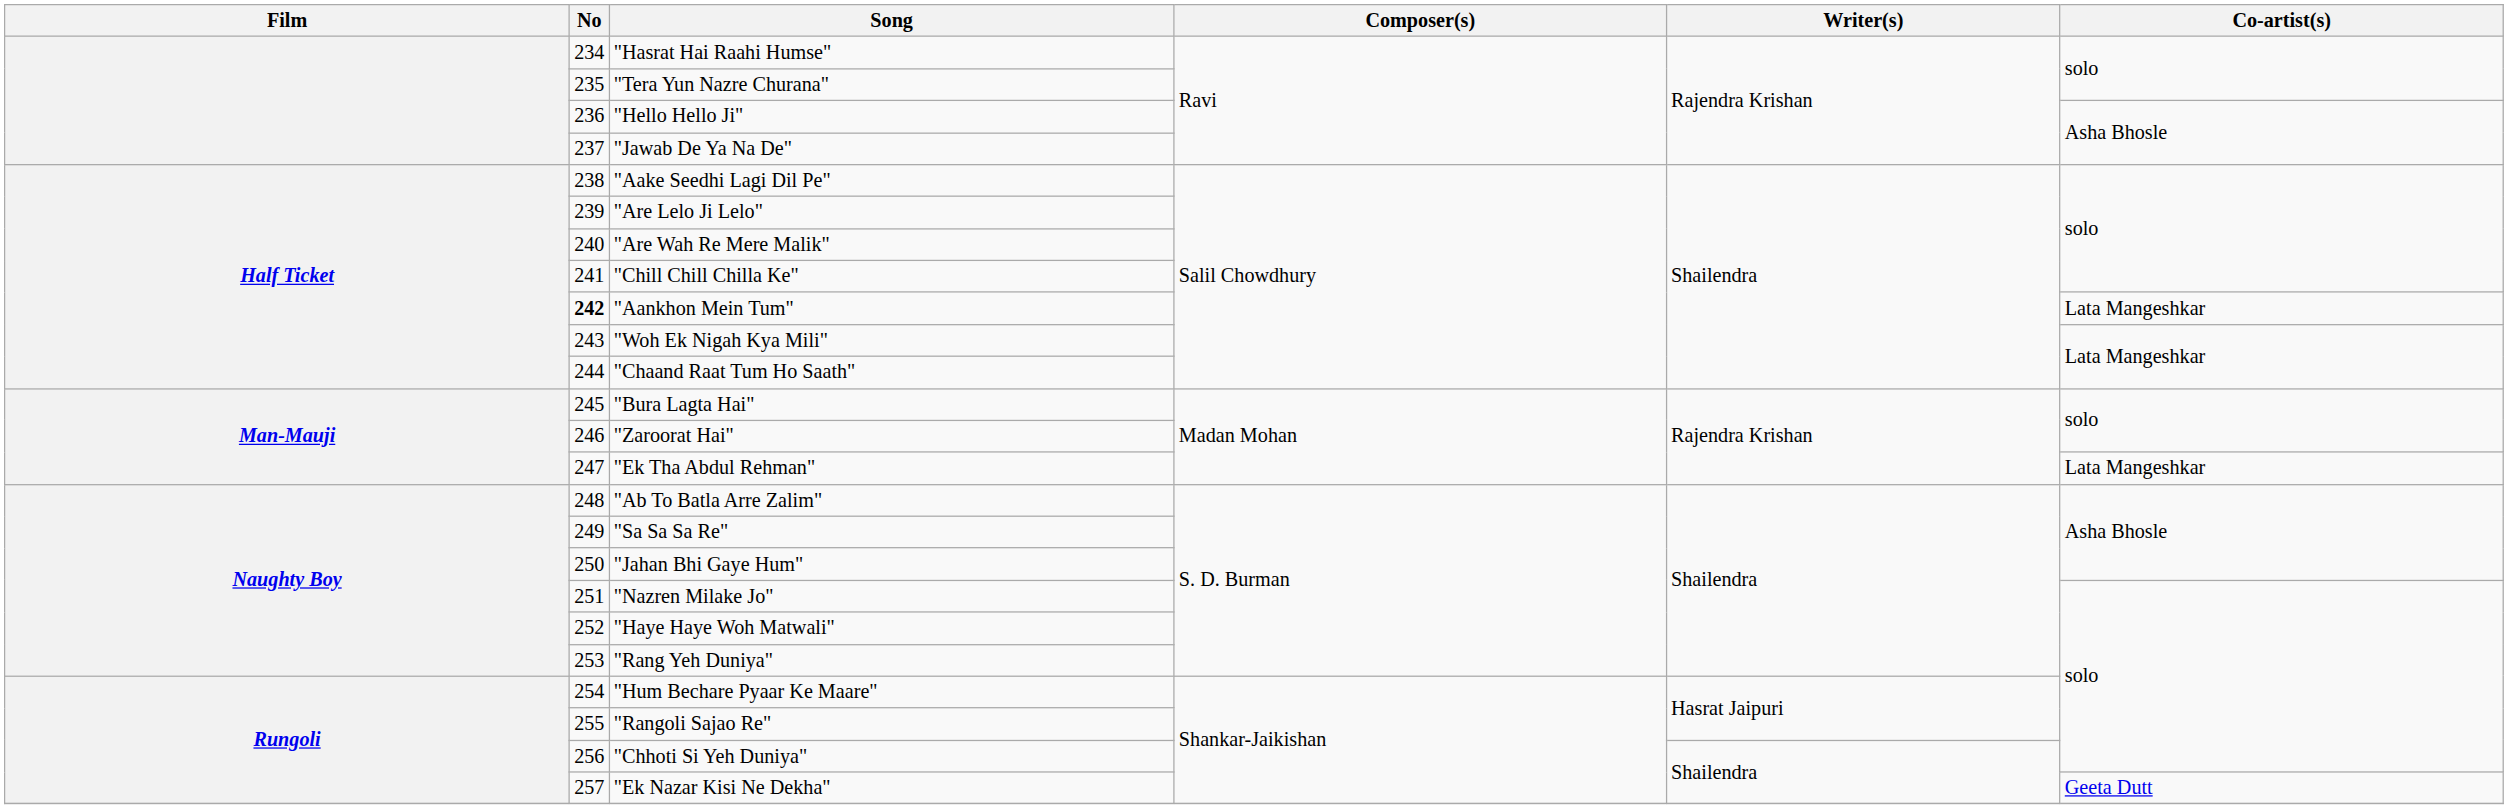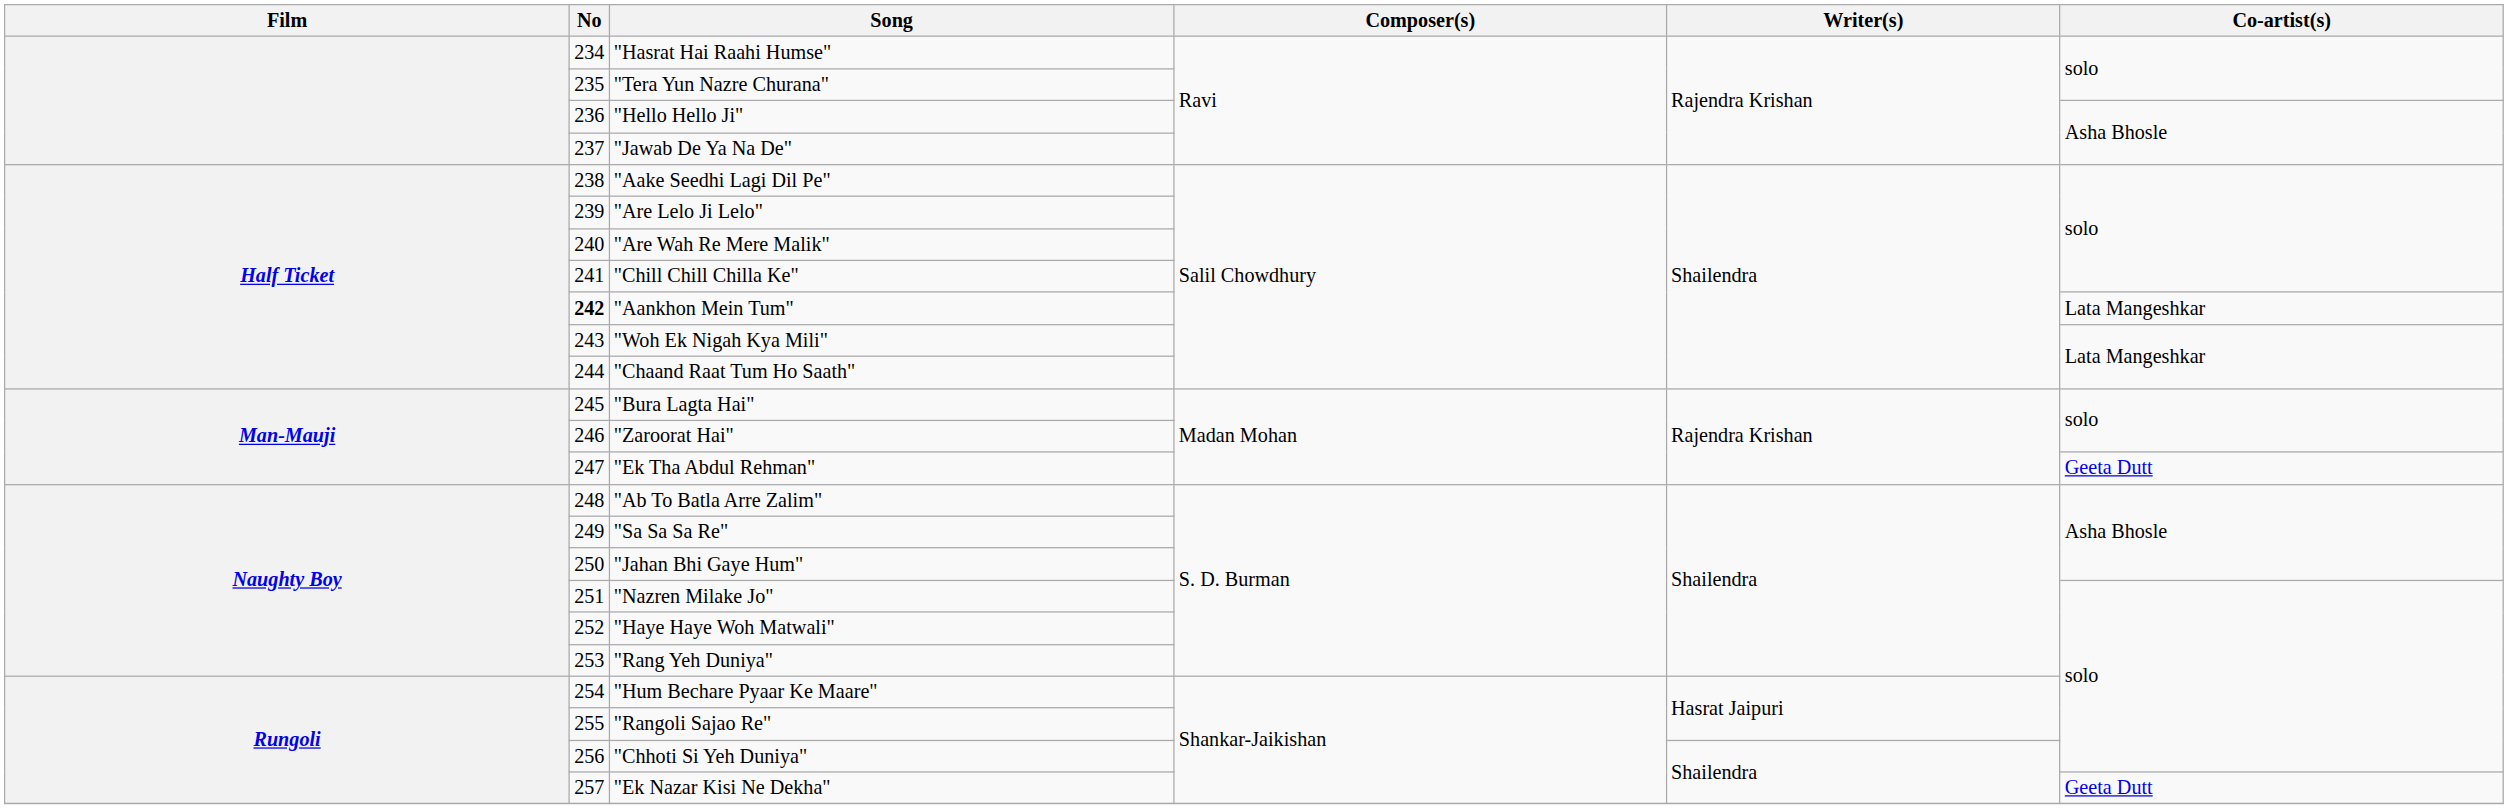"Ek Tha Abdul Rehman" | Co-artist(s): Lata Mangeshkar -> Geeta Dutt
